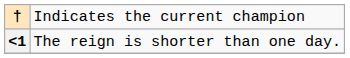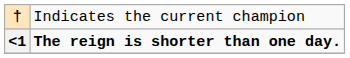<1 | column 2: normal -> bold
